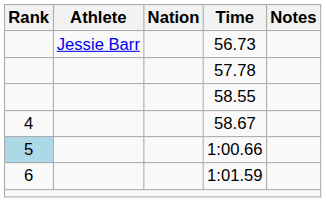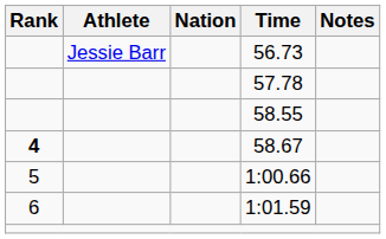58.67 | Rank: normal -> bold
1:00.66 | Rank: lightblue background -> no background
